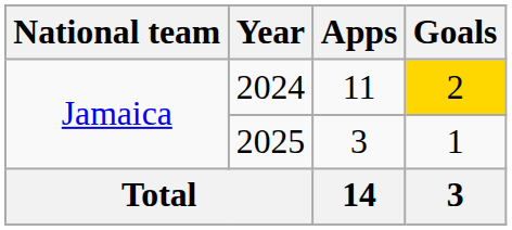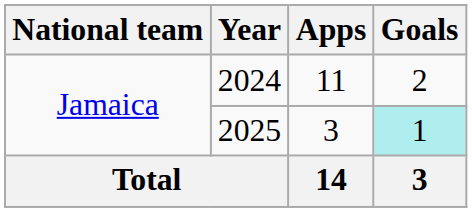2024 | Goals: gold background -> no background
2025 | Goals: no background -> paleturquoise background
